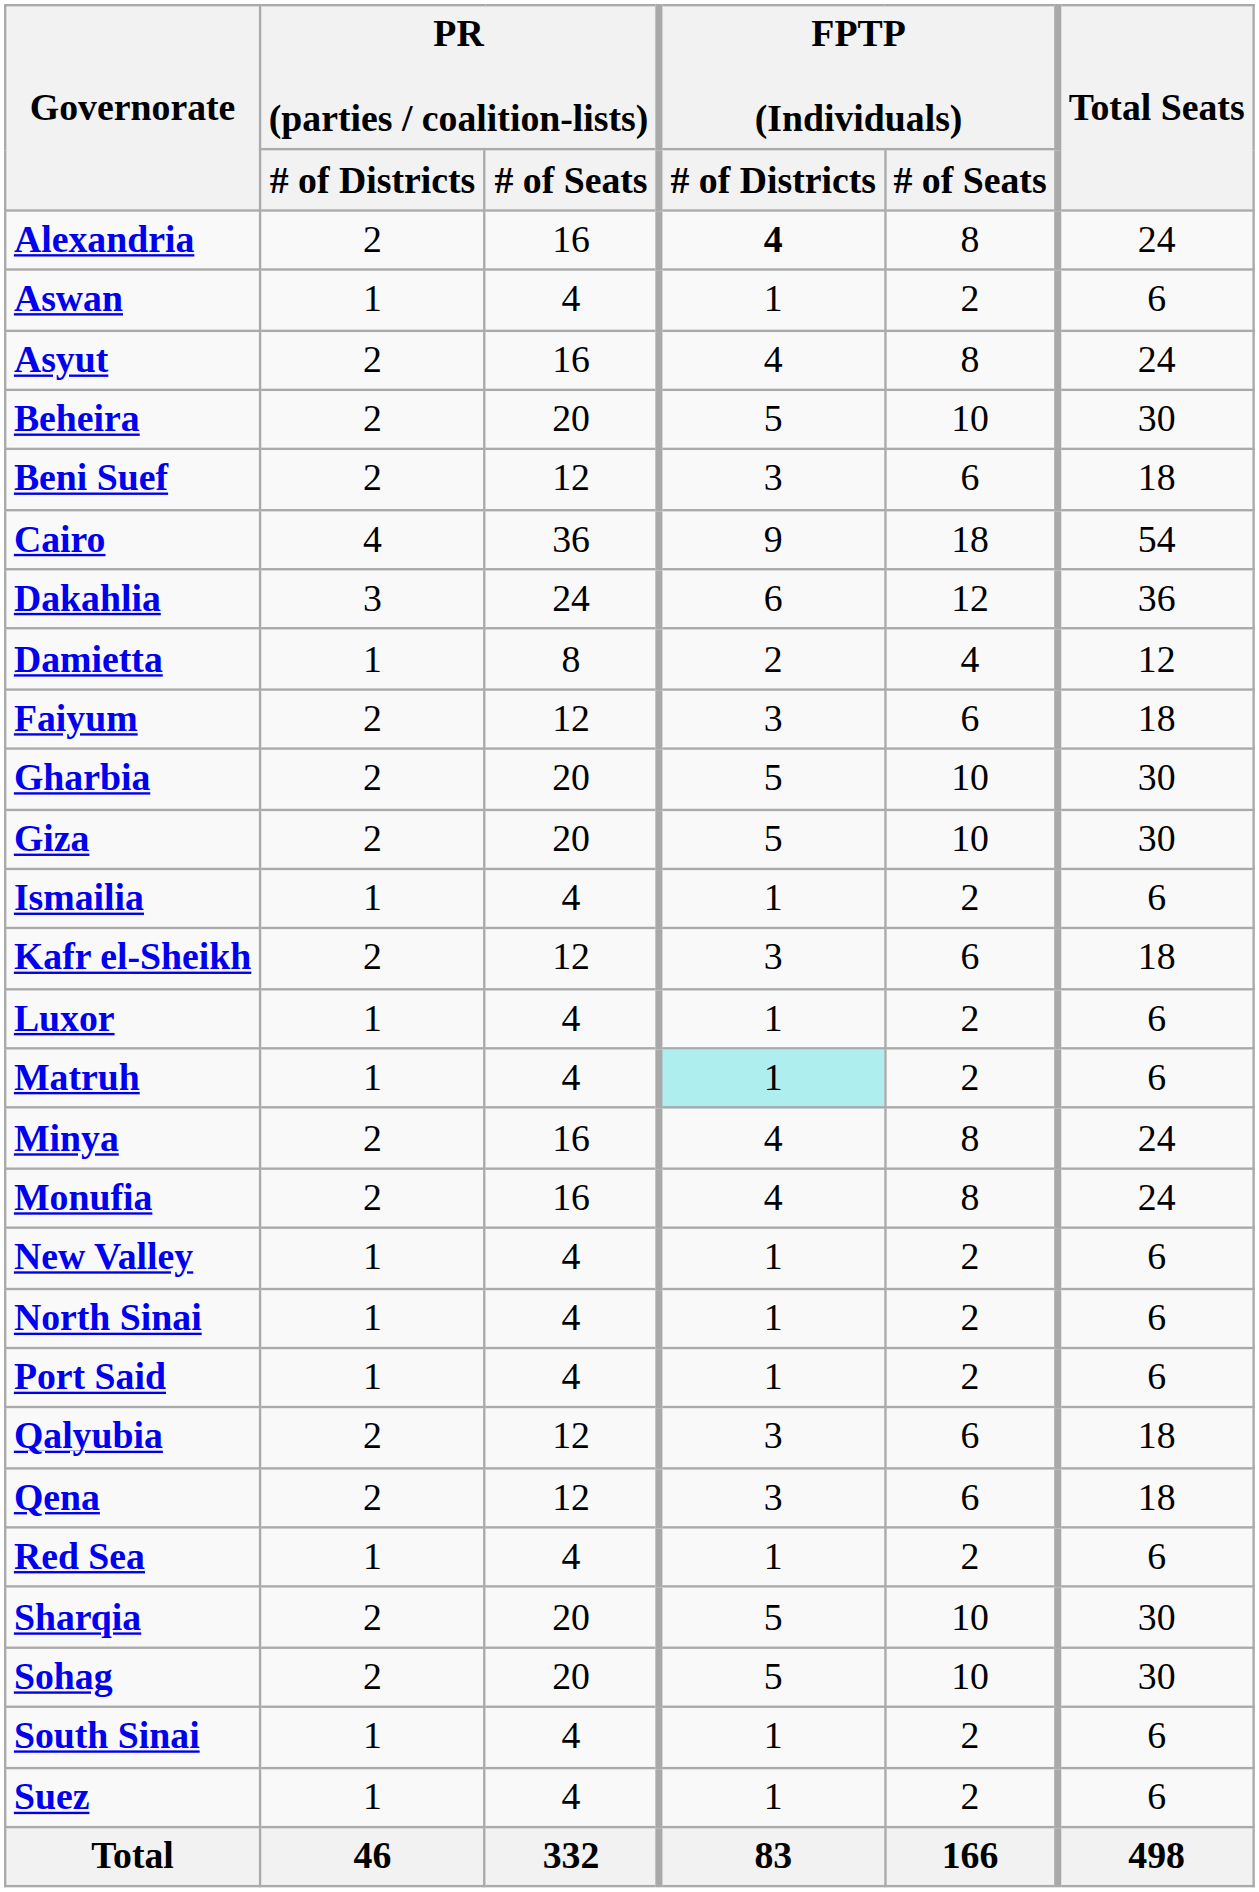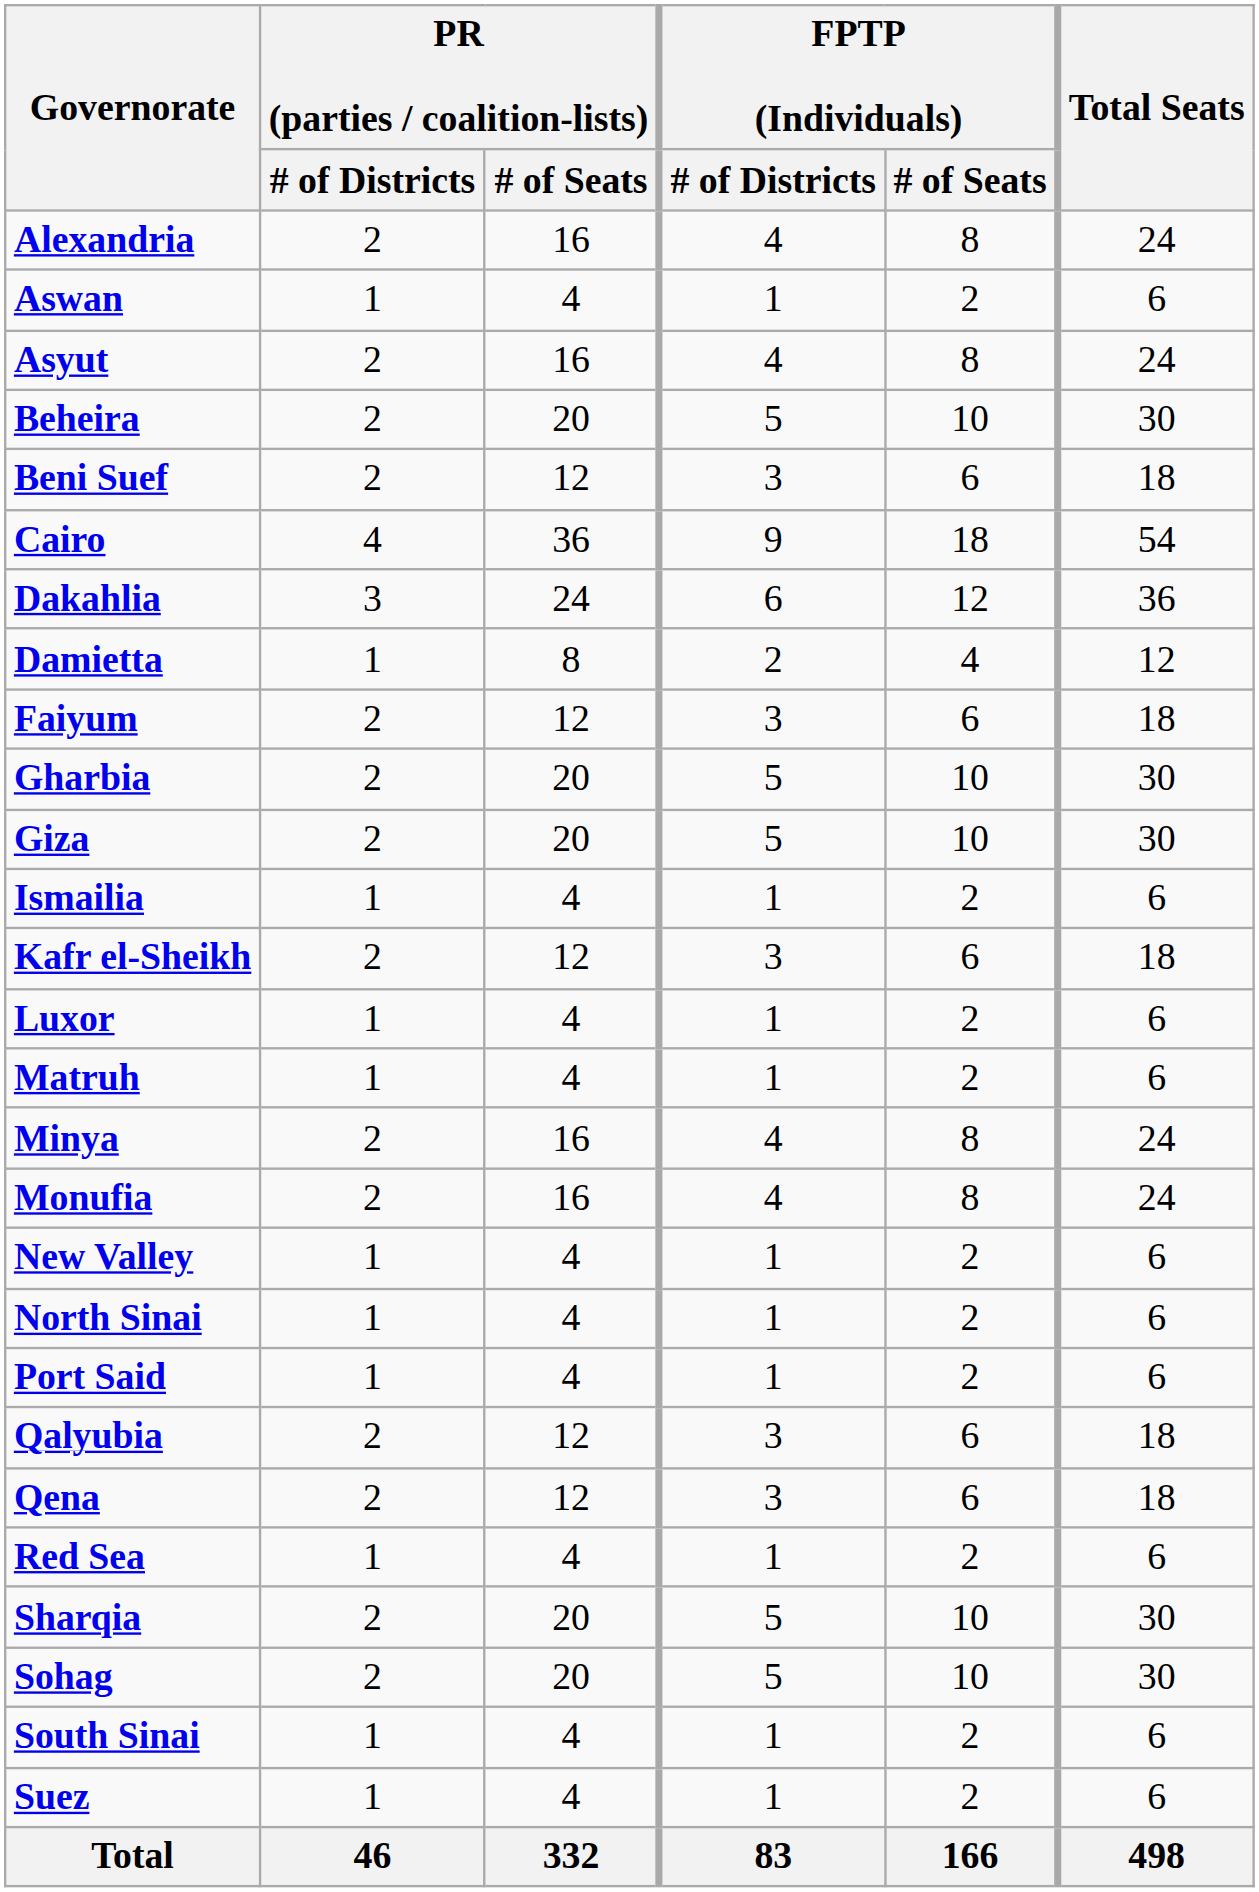Alexandria | FPTP (Individuals) / # of Districts: bold -> normal
Matruh | FPTP (Individuals) / # of Districts: paleturquoise background -> no background
